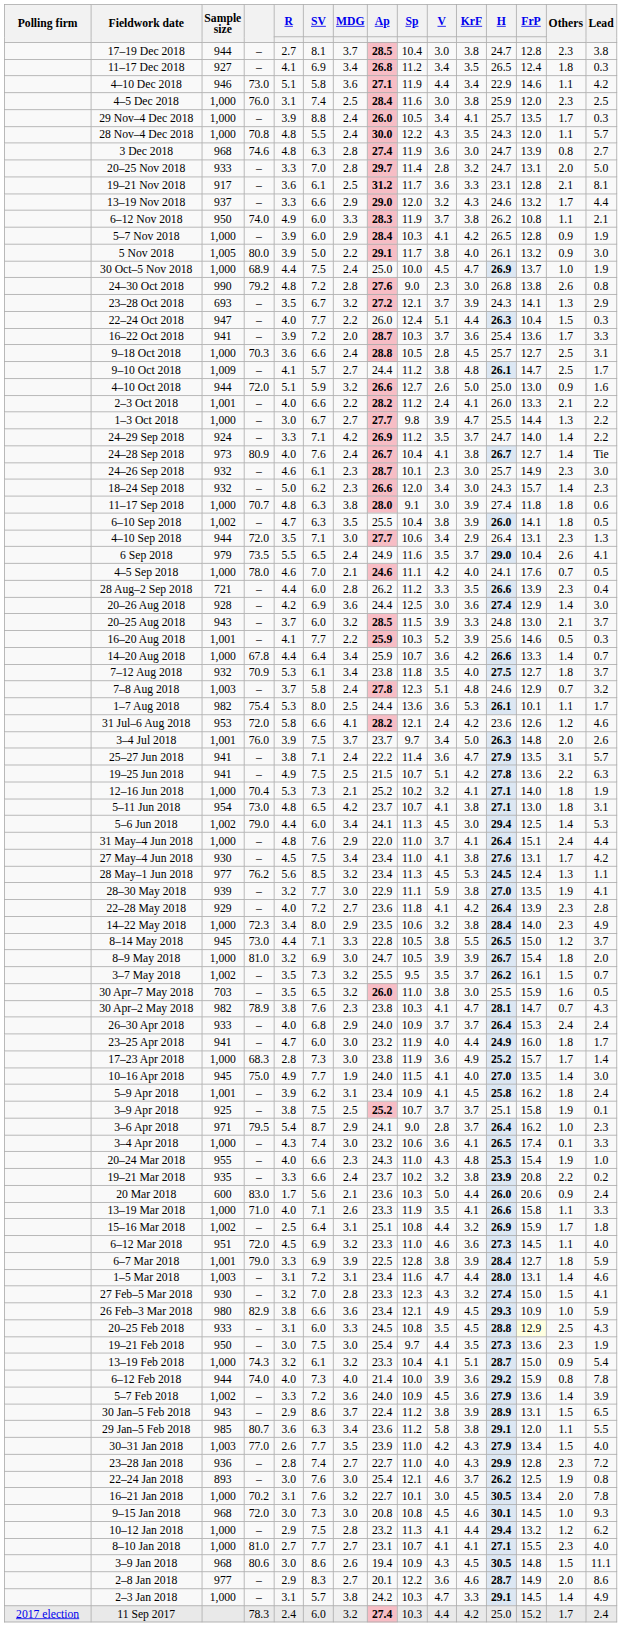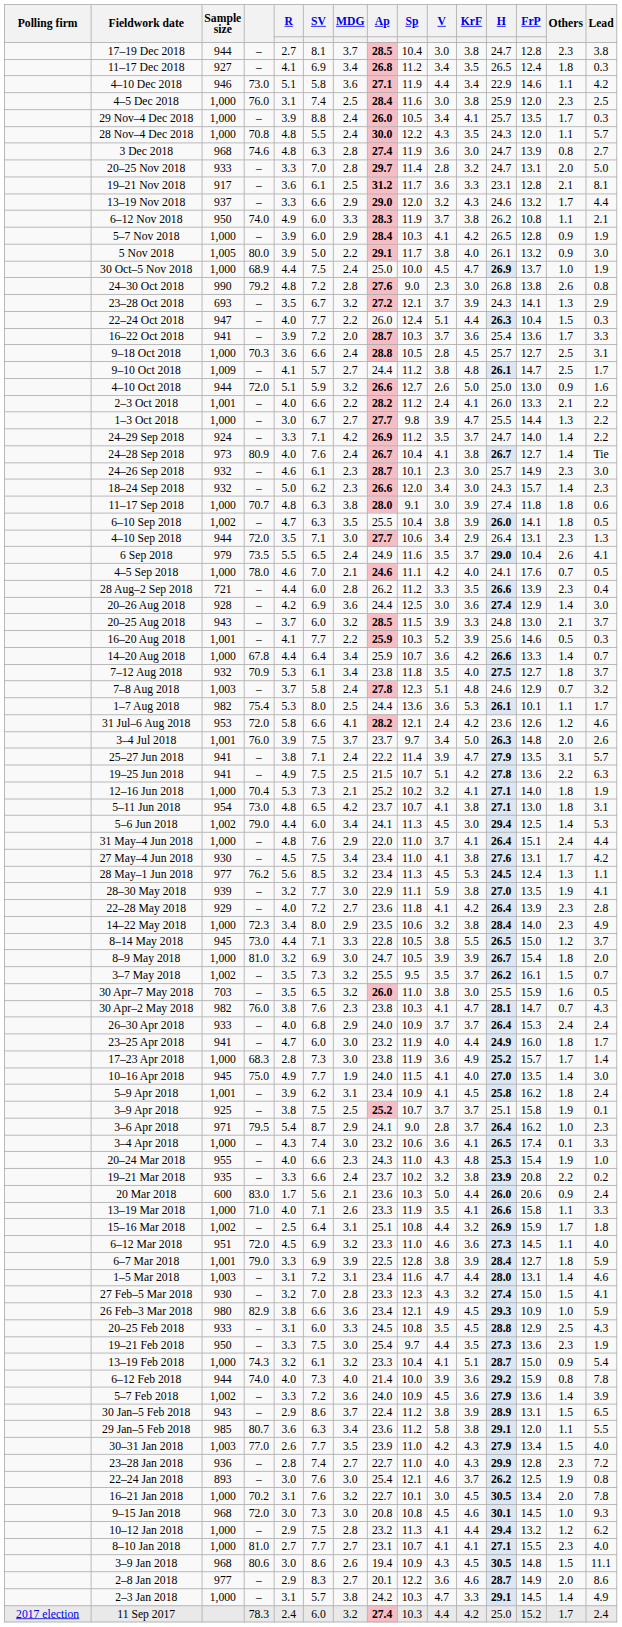25–27 Jun 2018 | V: 3.6 -> 3.9
30 Apr–2 May 2018 | column 4: 78.9 -> 76.0
20–25 Feb 2018 | FrP: lightyellow background -> no background
19–21 Feb 2018 | R: 3.0 -> 3.3
